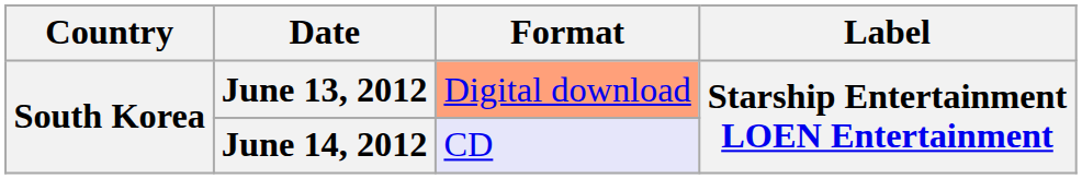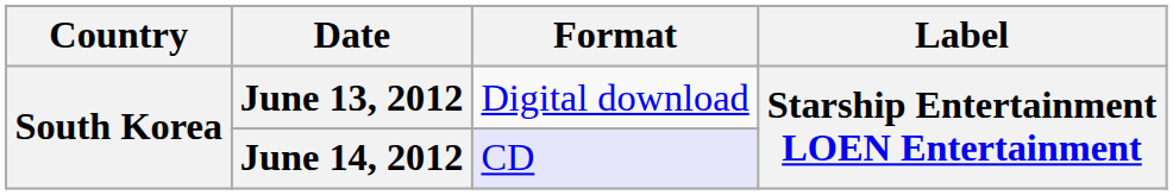June 13, 2012 | Format: lightsalmon background -> no background
